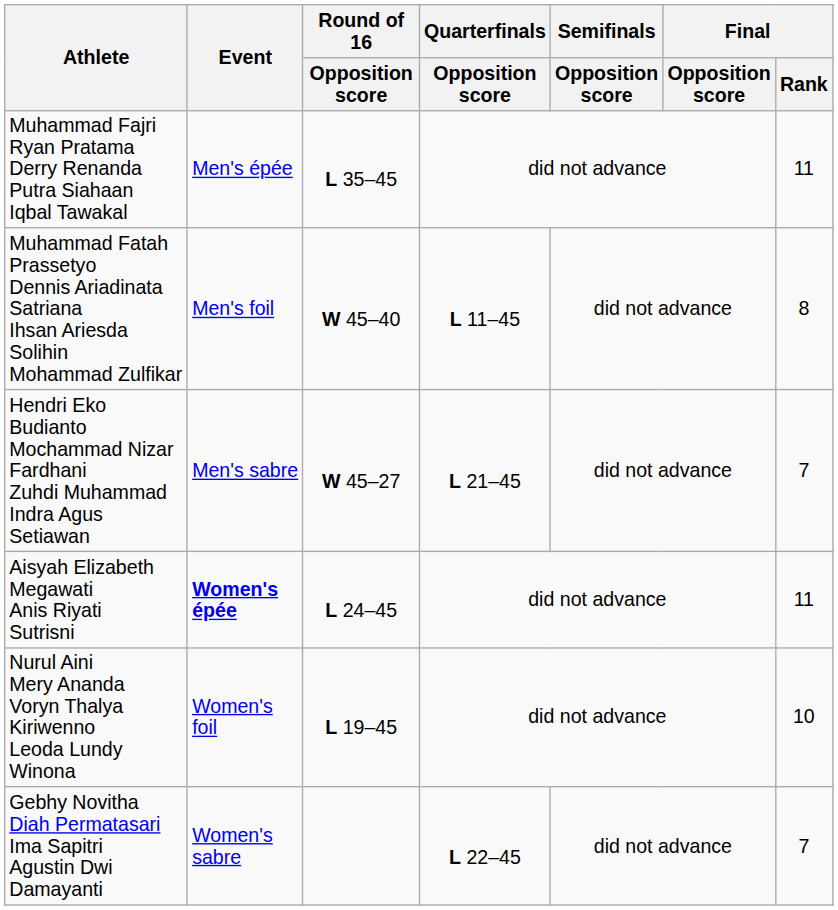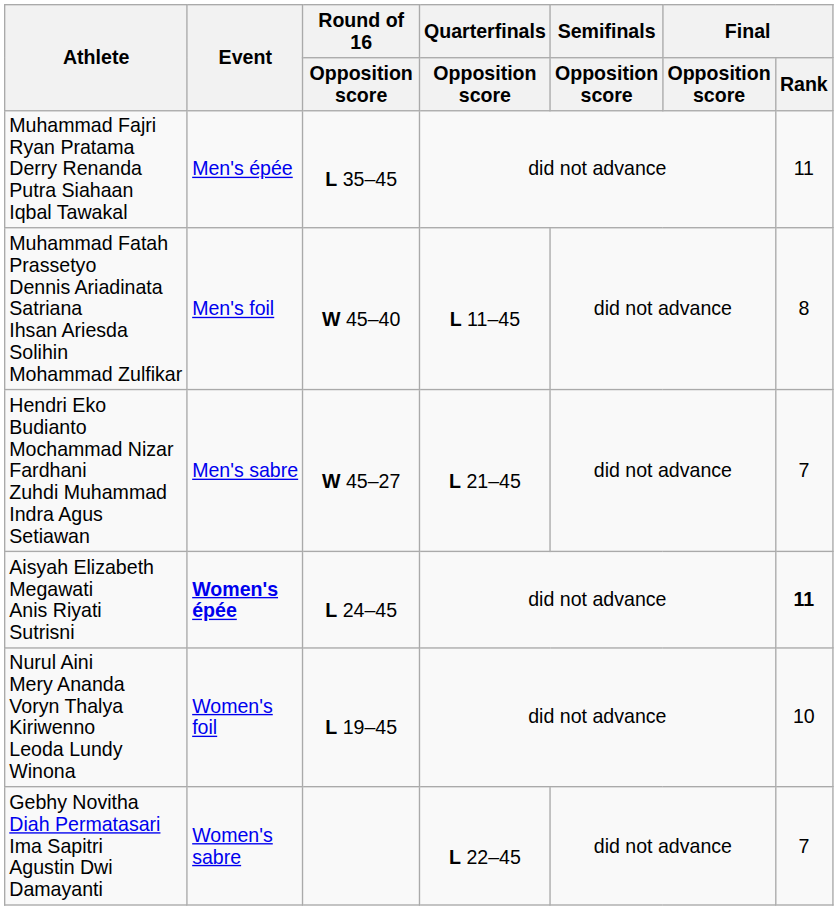Aisyah Elizabeth Megawati Anis Riyati Sutrisni | Final / Rank: normal -> bold
